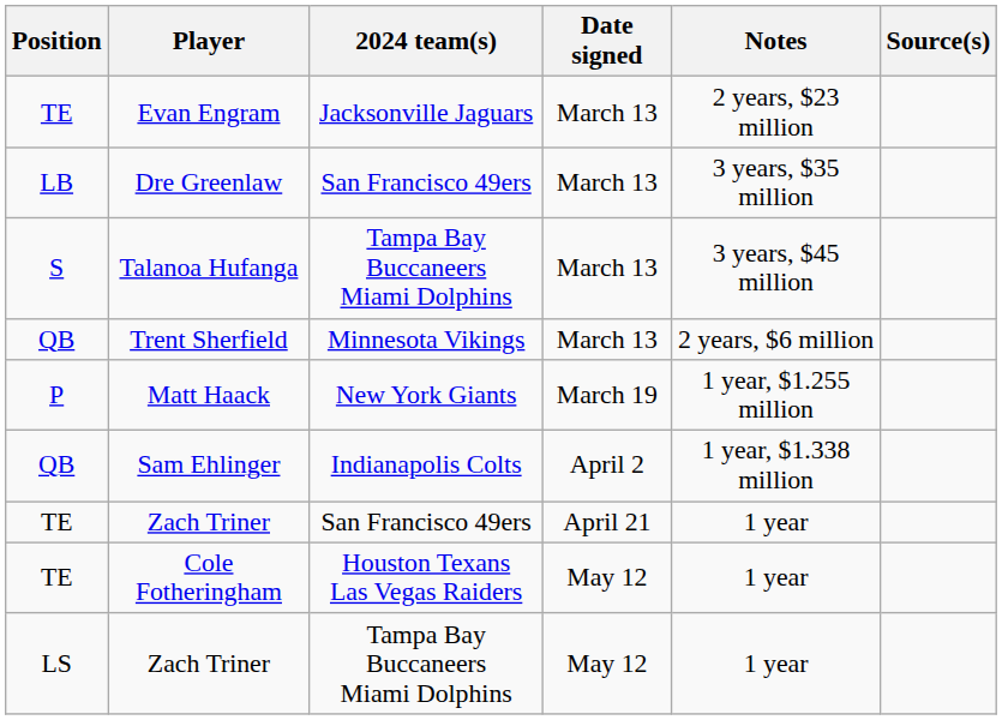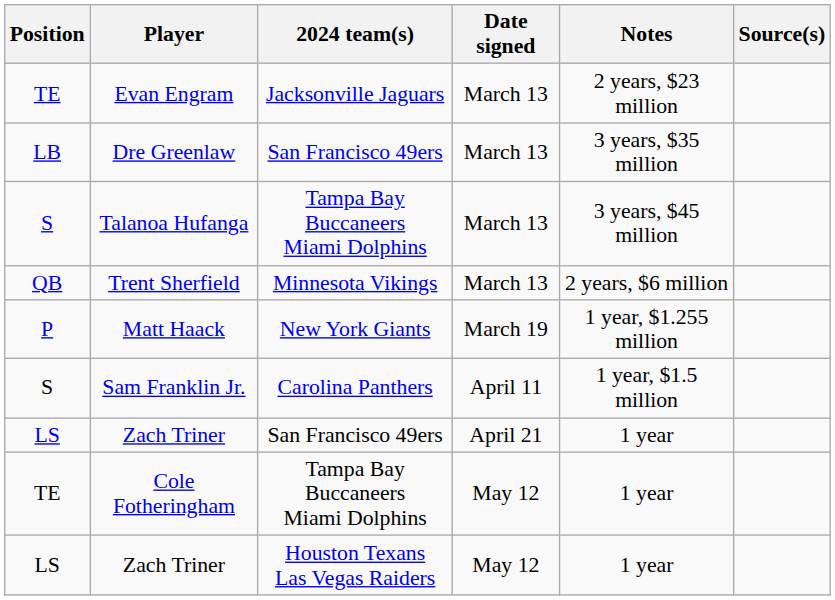- row: QB | Sam Ehlinger | Indianapolis Colts | April 2 | 1 year, $1.338 million
+ row: S | Sam Franklin Jr. | Carolina Panthers | April 11 | 1 year, $1.5 million
Zach Triner / April 21 | Position: TE -> LS
Cole Fotheringham | 2024 team(s): Houston Texans Las Vegas Raiders -> Tampa Bay Buccaneers Miami Dolphins
Zach Triner / May 12 | 2024 team(s): Tampa Bay Buccaneers Miami Dolphins -> Houston Texans Las Vegas Raiders
